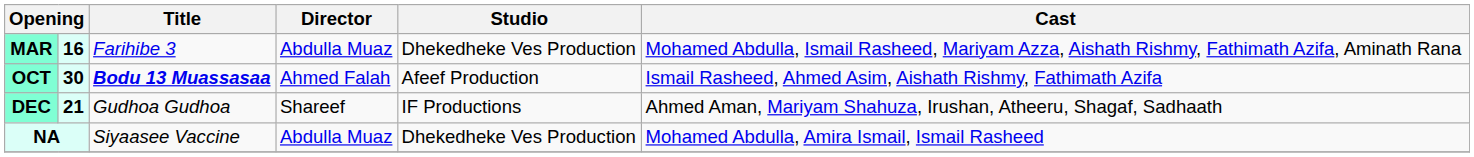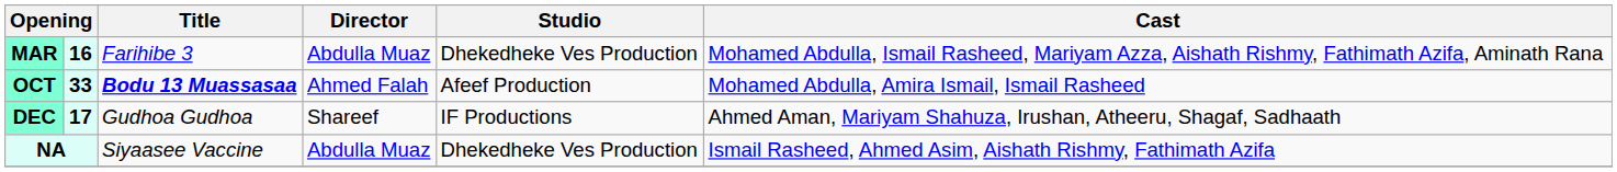OCT | column 2: 30 -> 33
OCT | Cast: Ismail Rasheed, Ahmed Asim, Aishath Rishmy, Fathimath Azifa -> Mohamed Abdulla, Amira Ismail, Ismail Rasheed
DEC | column 2: 21 -> 17
NA | Cast: Mohamed Abdulla, Amira Ismail, Ismail Rasheed -> Ismail Rasheed, Ahmed Asim, Aishath Rishmy, Fathimath Azifa
